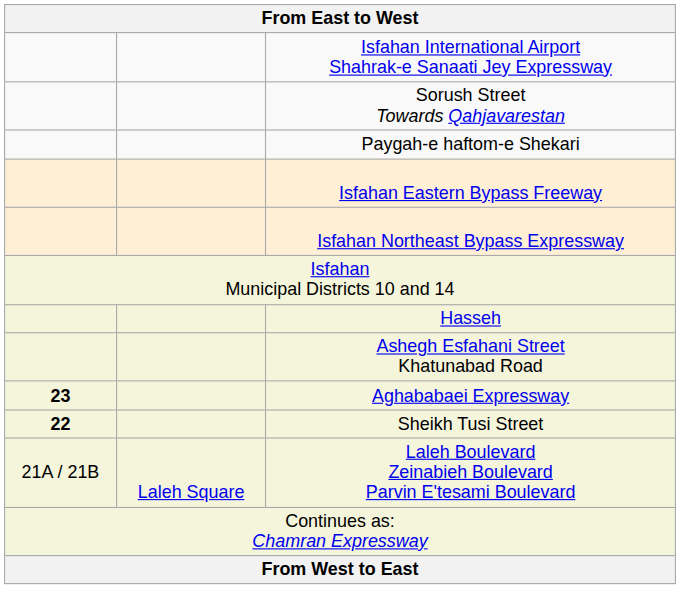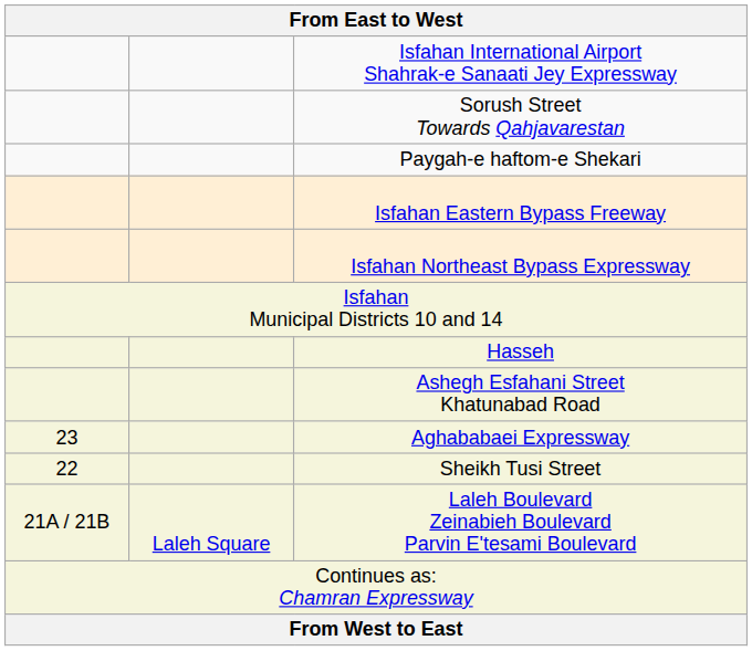Aghababaei Expressway | column 1: bold -> normal
Sheikh Tusi Street | column 1: bold -> normal
